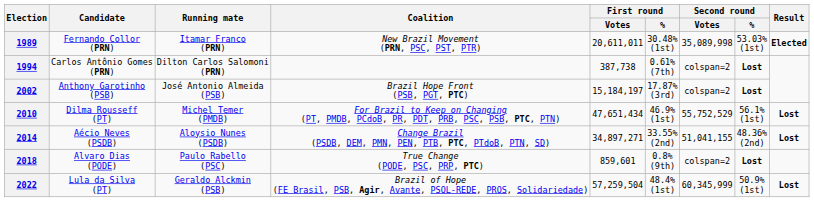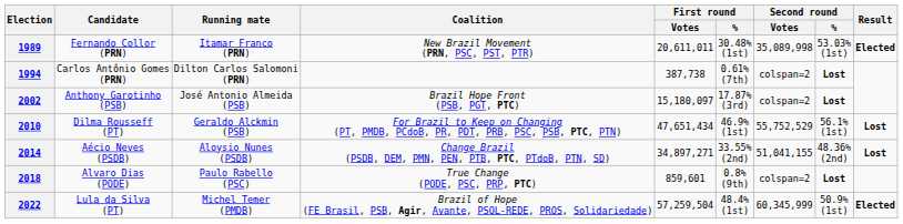2002 | First round / Votes: 15,184,197 -> 15,180,097
2010 | Running mate: Michel Temer (PMDB) -> Geraldo Alckmin (PSB)
2022 | Running mate: Geraldo Alckmin (PSB) -> Michel Temer (PMDB)
2022 | Result: Lost -> Elected
